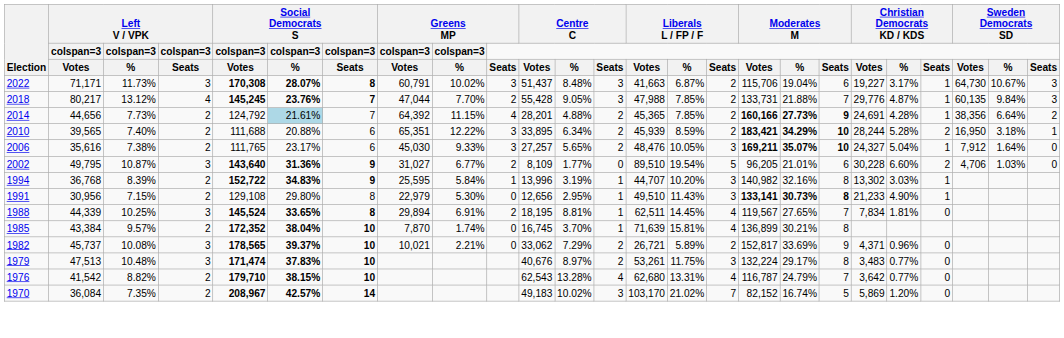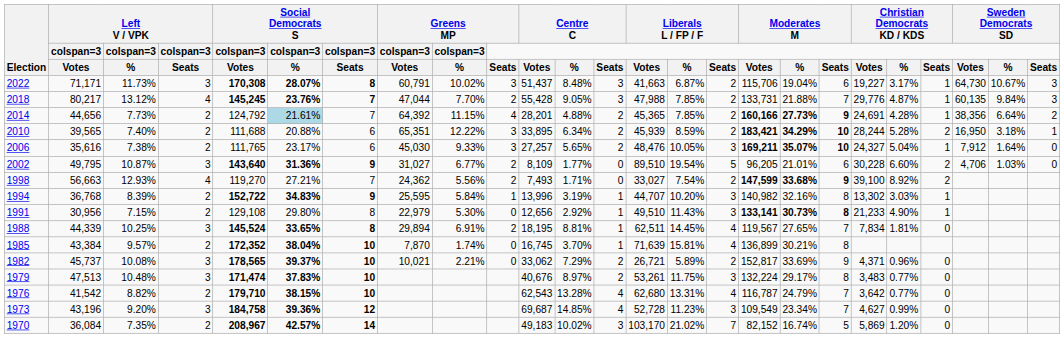+ row: 1998 | 56,663 | 12.93% | 4 | 119,270 | 27.21% | 7 | 24,362 | 5.56% | 2 | 7,493 | 1.71% | 0 | 33,027 | 7.54% | 2 | 147,599 | 33.68% | 9 | 39,100 | 8.92% | 2
1991 | Centre C / %: 2.95% -> 2.92%
+ row: 1973 | 43,196 | 9.20% | 3 | 184,758 | 39.36% | 12 | 69,687 | 14.85% | 4 | 52,728 | 11.23% | 3 | 109,549 | 23.34% | 7 | 4,627 | 0.99% | 0
